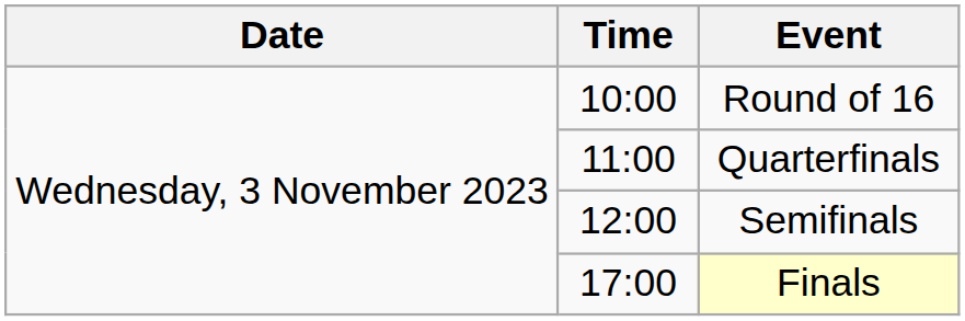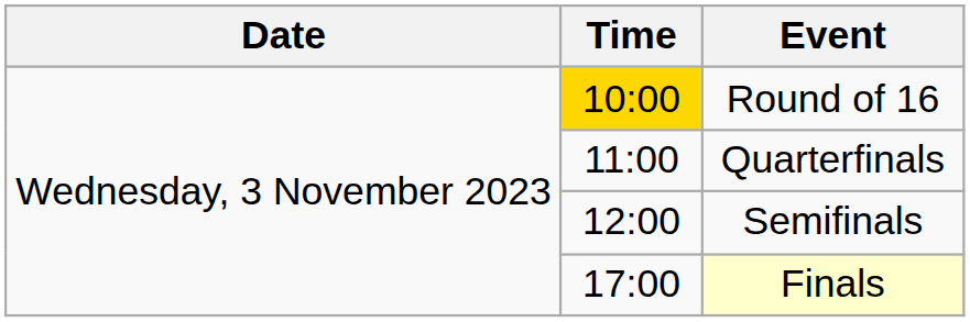Round of 16 | Time: no background -> gold background
